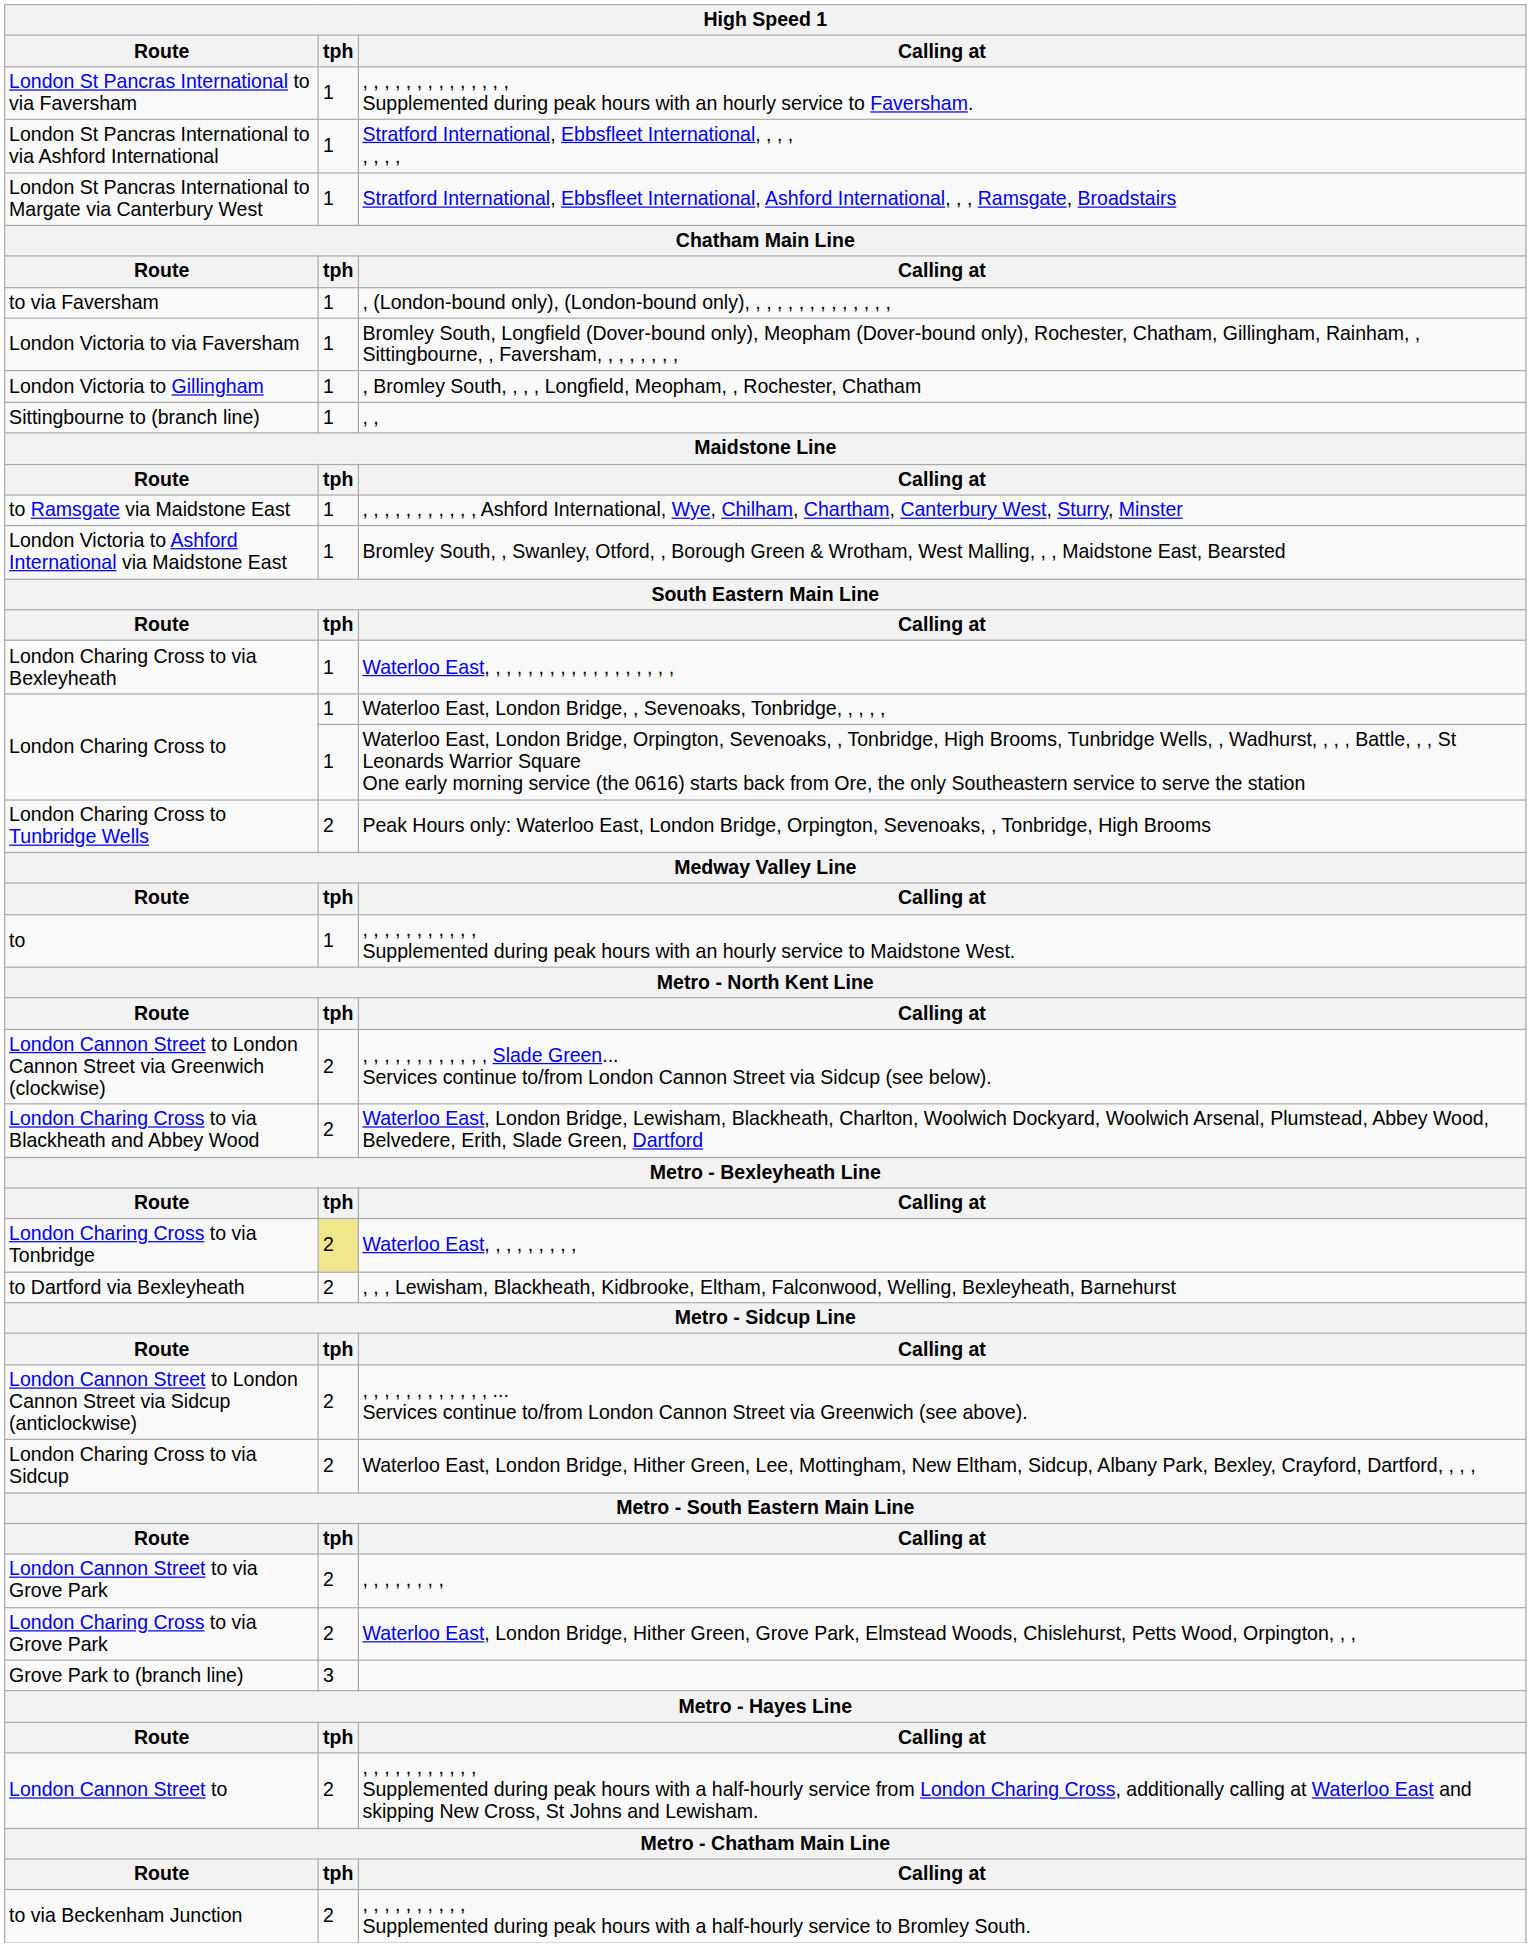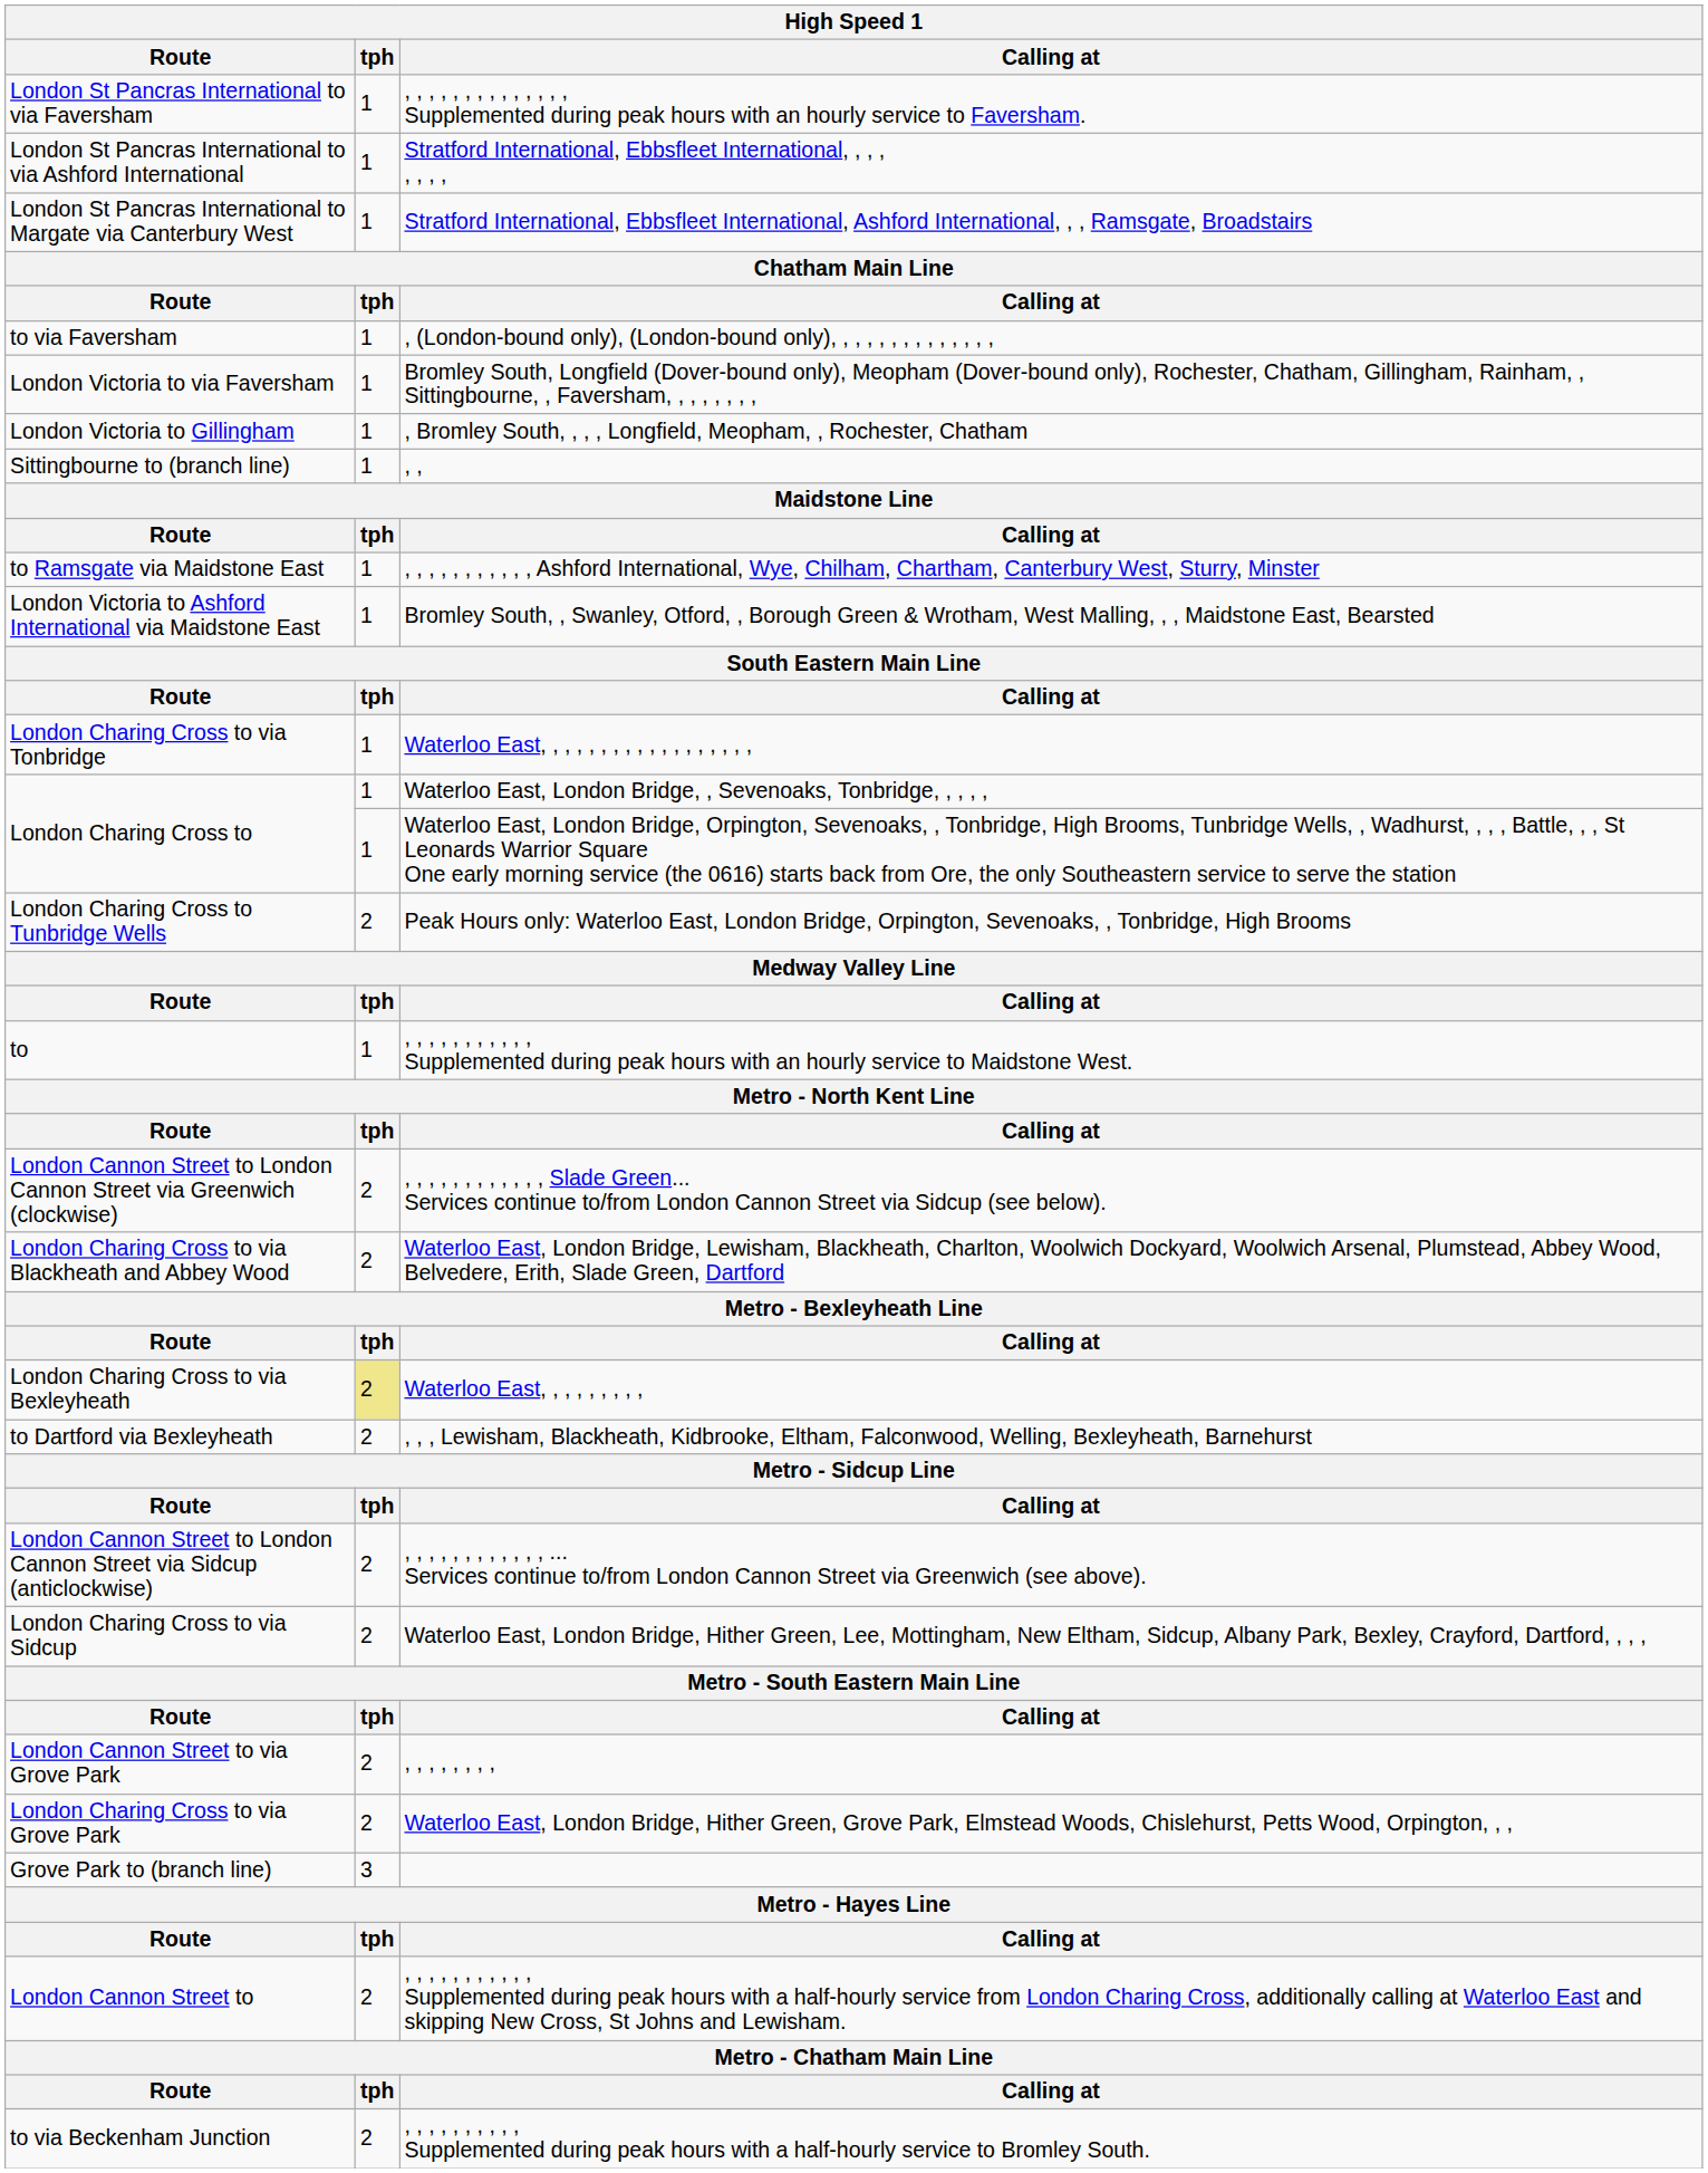Waterloo East, , , , , , , , , , , , , , , , , , | Route: London Charing Cross to via Bexleyheath -> London Charing Cross to via Tonbridge
Waterloo East, , , , , , , , , | Route: London Charing Cross to via Tonbridge -> London Charing Cross to via Bexleyheath
